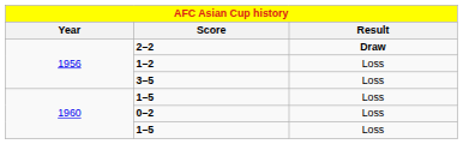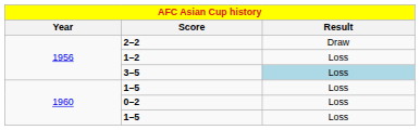2–2 | Result: bold -> normal
3–5 | Result: no background -> lightblue background
